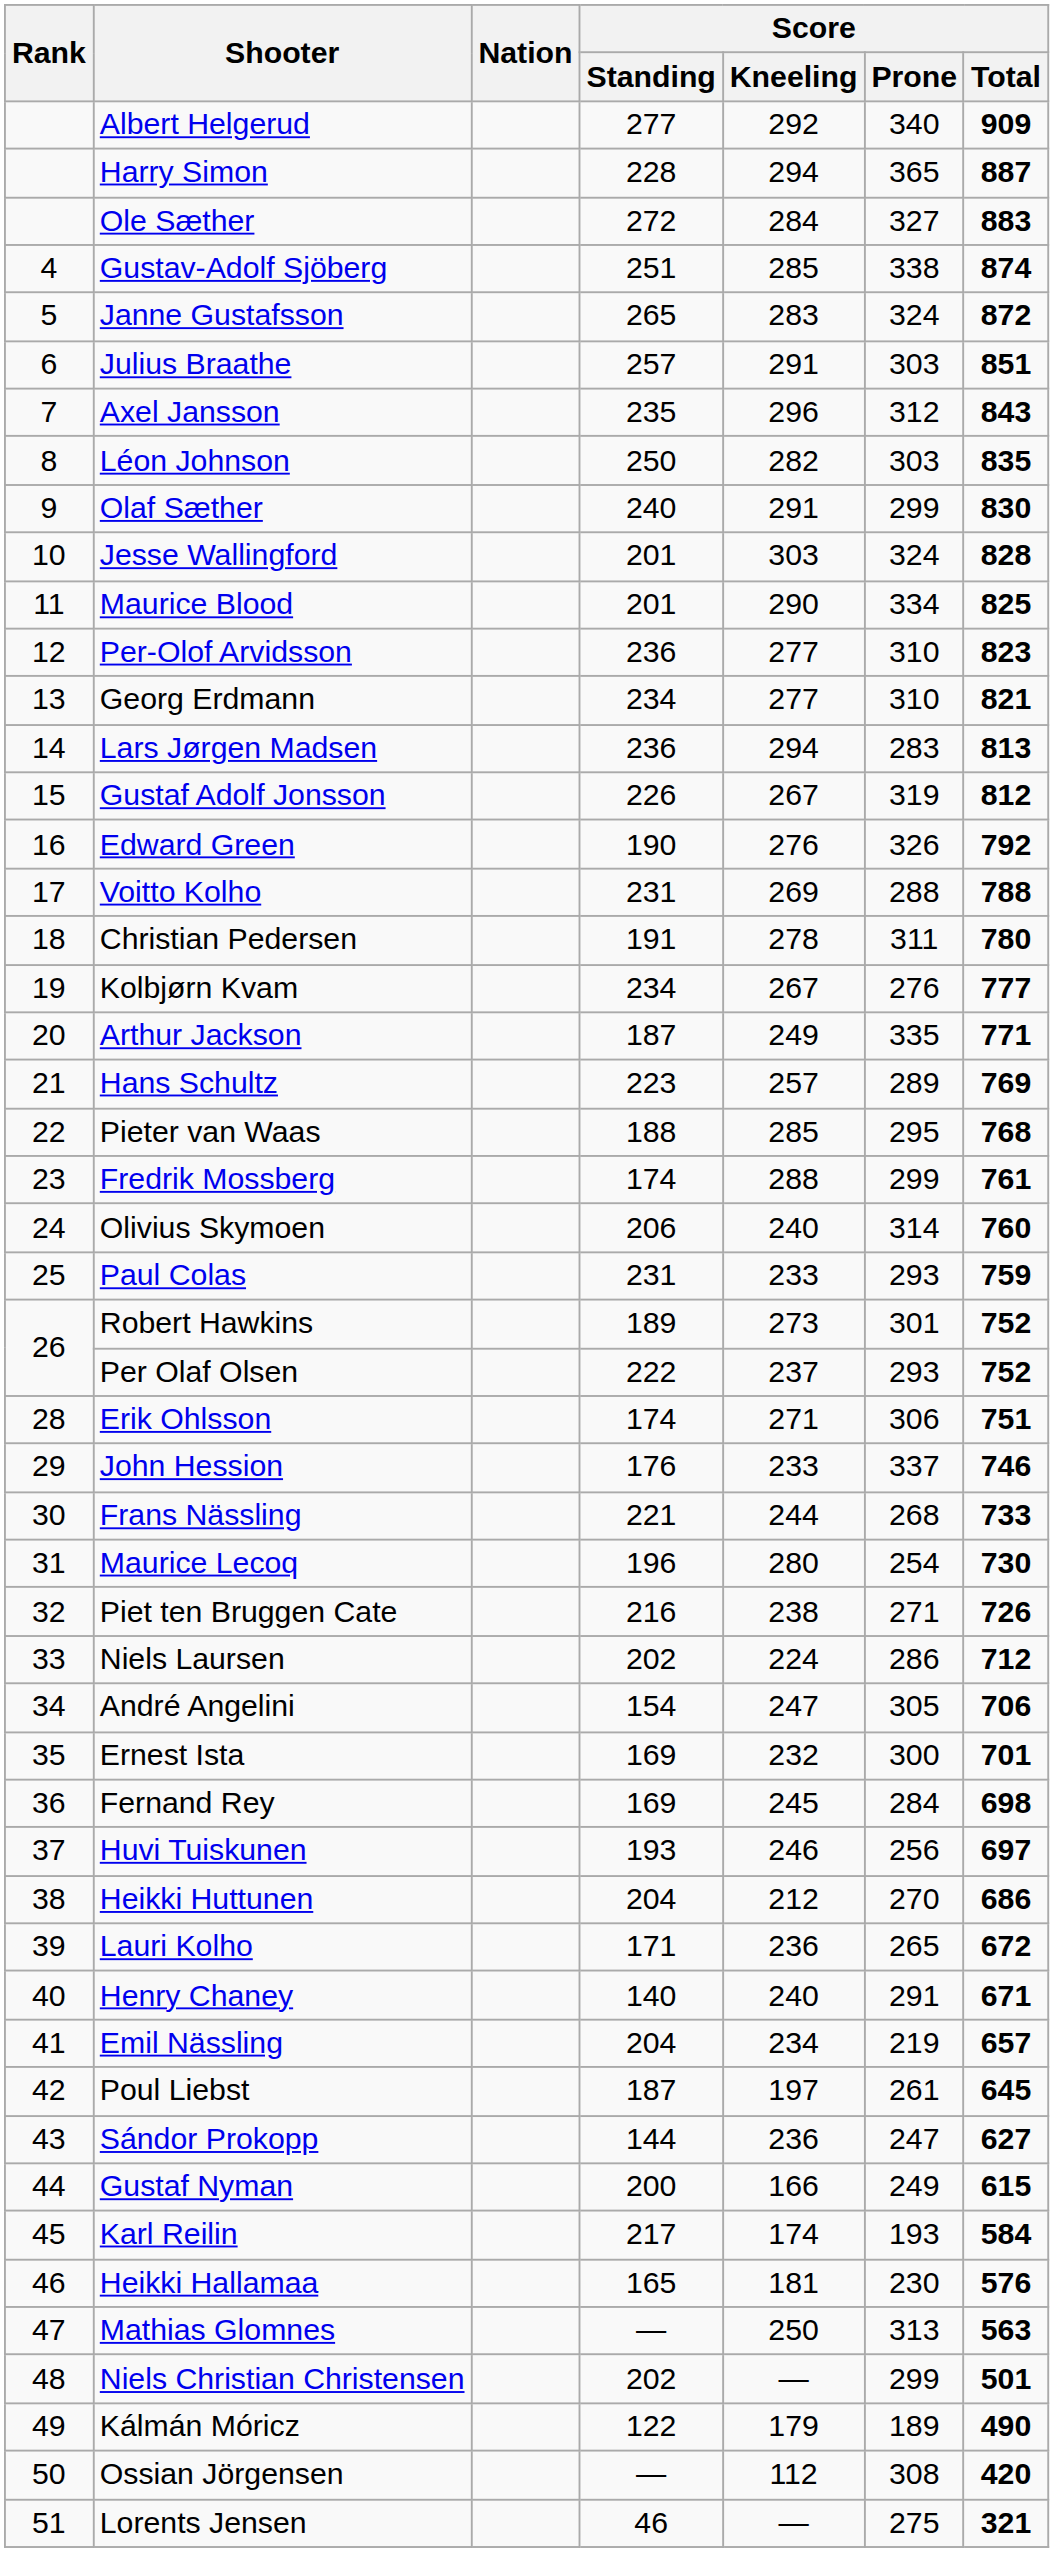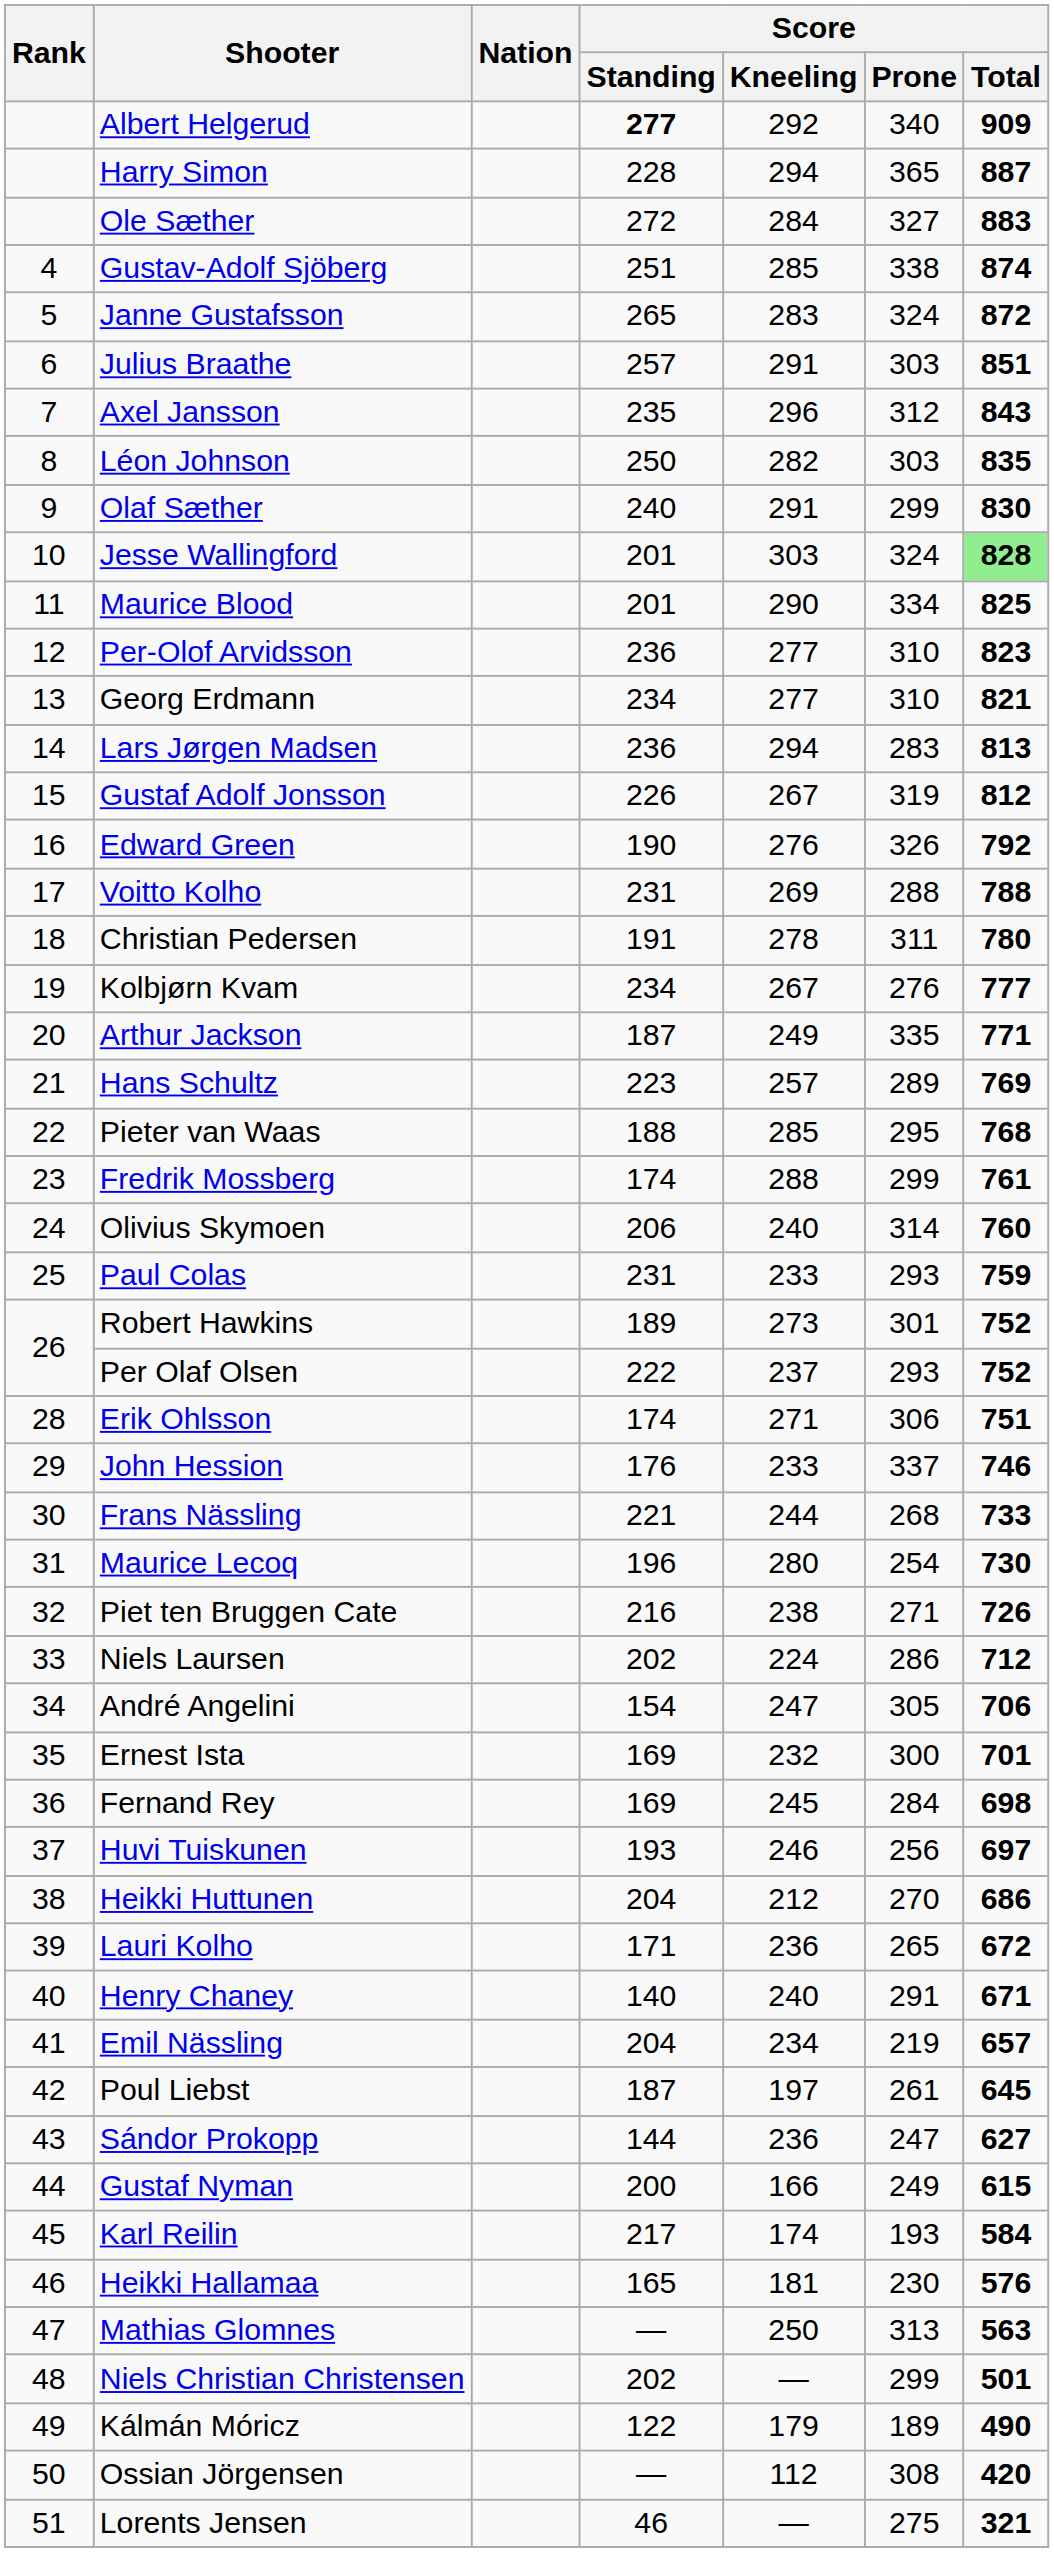Albert Helgerud | Score / Standing: normal -> bold
Jesse Wallingford | Score / Total: no background -> lightgreen background
